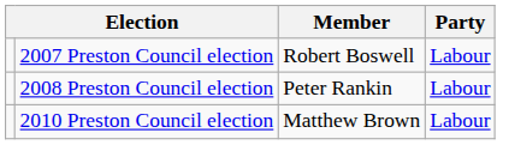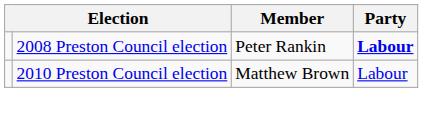- row: 2007 Preston Council election | Robert Boswell | Labour
2008 Preston Council election | Party: normal -> bold
